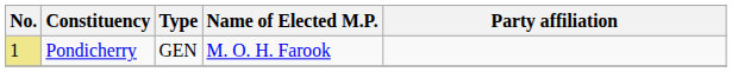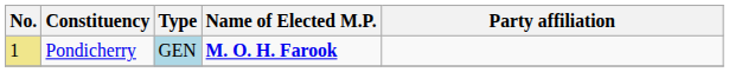Pondicherry | Type: no background -> lightblue background
Pondicherry | Name of Elected M.P.: normal -> bold
